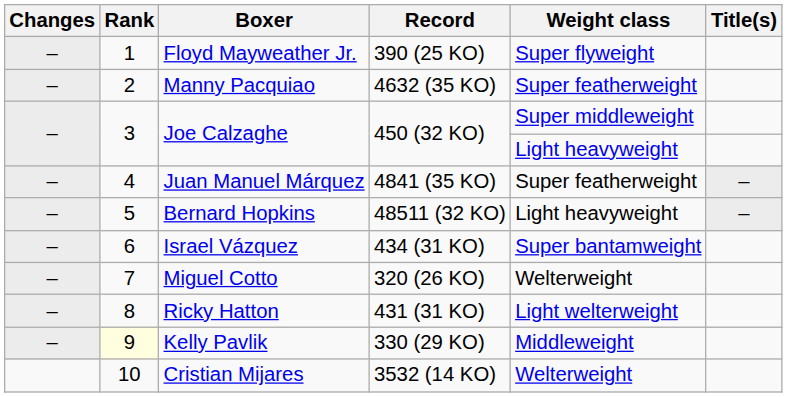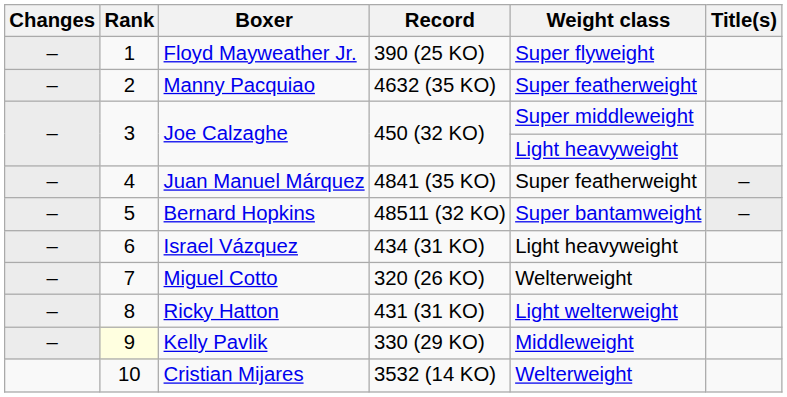Bernard Hopkins | Weight class: Light heavyweight -> Super bantamweight
Israel Vázquez | Weight class: Super bantamweight -> Light heavyweight
